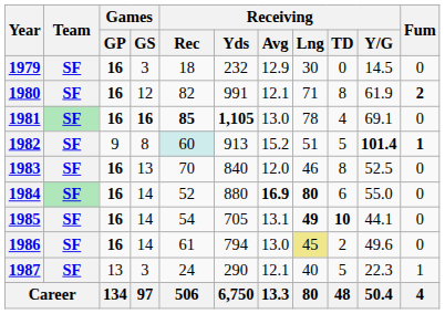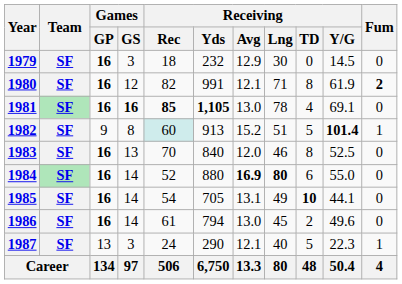1982 | Fum: bold -> normal
1985 | Receiving / Lng: bold -> normal
1986 | Receiving / Lng: khaki background -> no background
